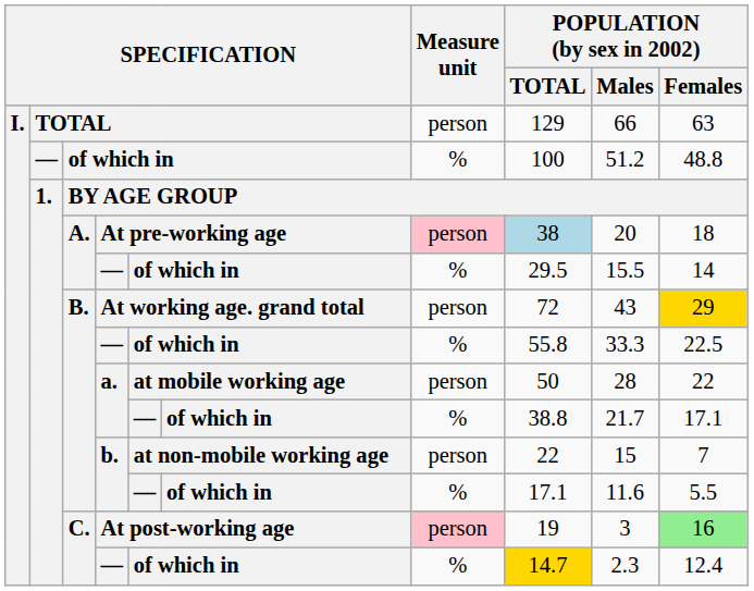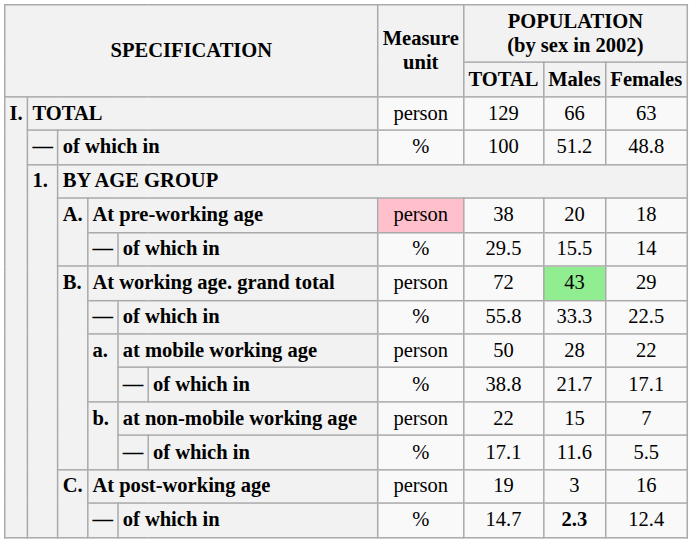At pre-working age | POPULATION (by sex in 2002) / TOTAL: lightblue background -> no background
At working age. grand total | POPULATION (by sex in 2002) / Males: no background -> lightgreen background
At working age. grand total | POPULATION (by sex in 2002) / Females: gold background -> no background
At post-working age | Measure unit: pink background -> no background
At post-working age | POPULATION (by sex in 2002) / Females: lightgreen background -> no background
C. / — | POPULATION (by sex in 2002) / TOTAL: gold background -> no background
C. / — | POPULATION (by sex in 2002) / Males: normal -> bold
